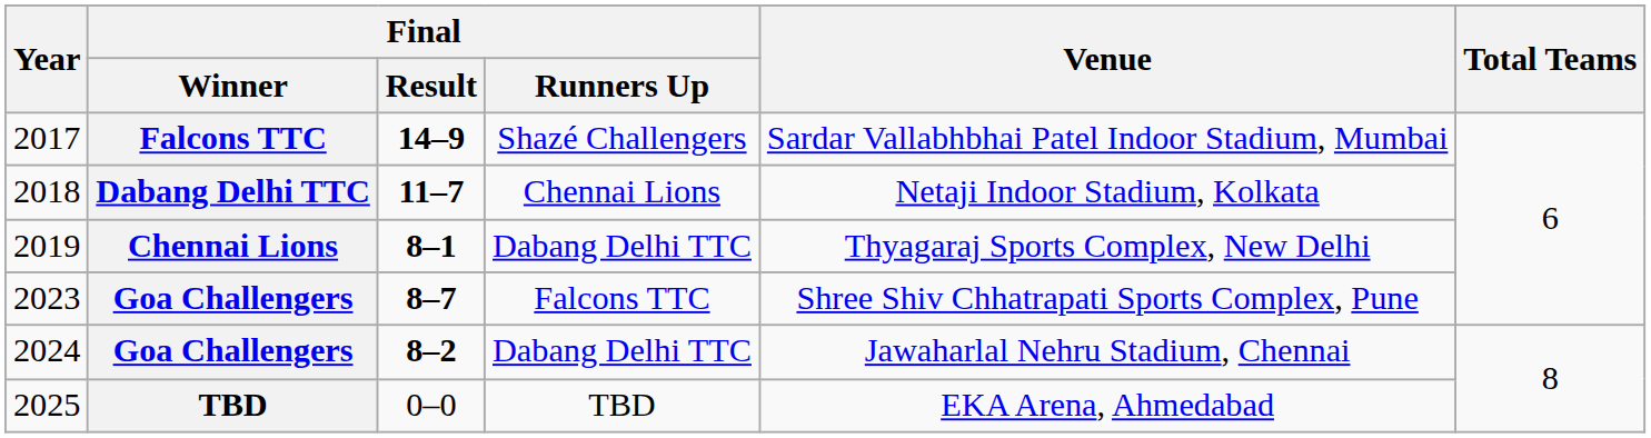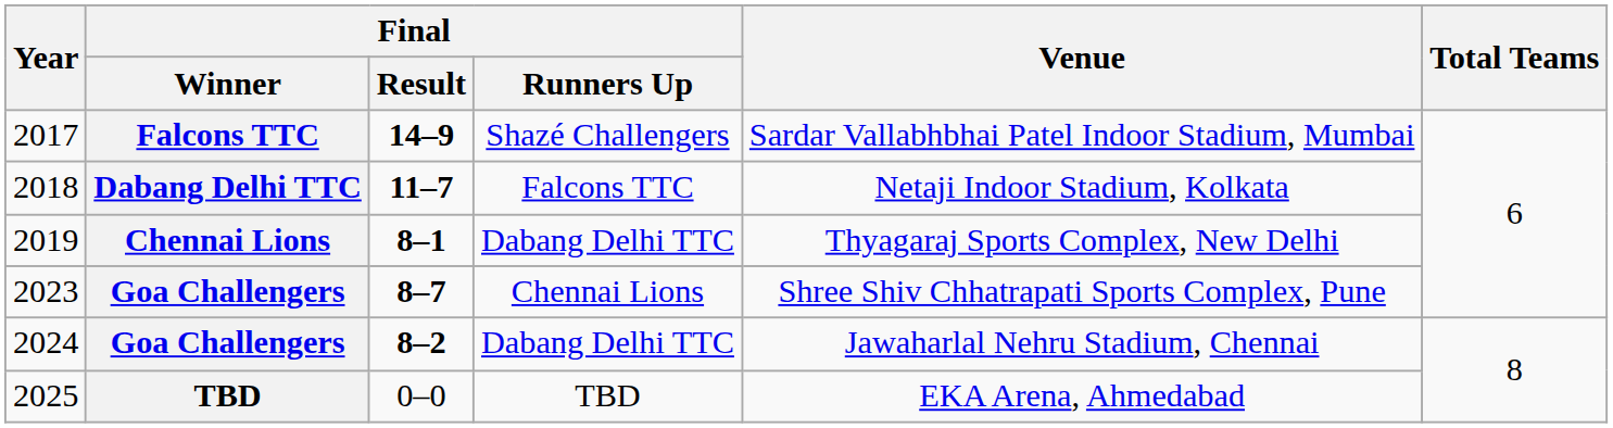2018 | Final / Runners Up: Chennai Lions -> Falcons TTC
2023 | Final / Runners Up: Falcons TTC -> Chennai Lions
